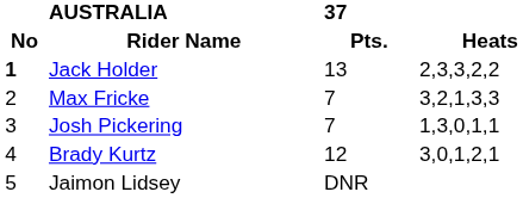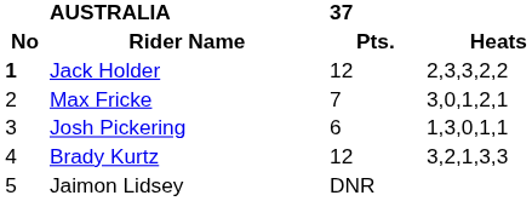Jack Holder | 37 / Pts.: 13 -> 12
Max Fricke | Heats: 3,2,1,3,3 -> 3,0,1,2,1
Josh Pickering | 37 / Pts.: 7 -> 6
Brady Kurtz | Heats: 3,0,1,2,1 -> 3,2,1,3,3
